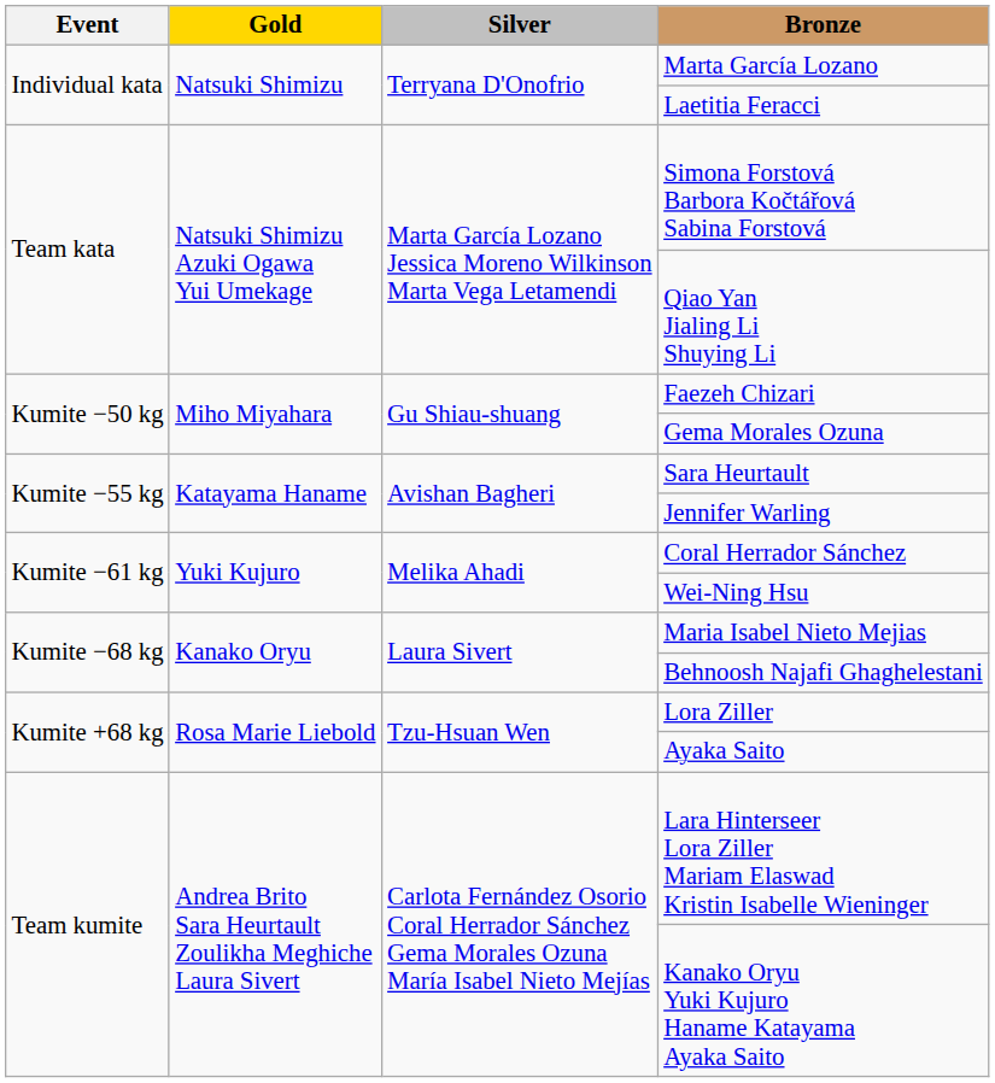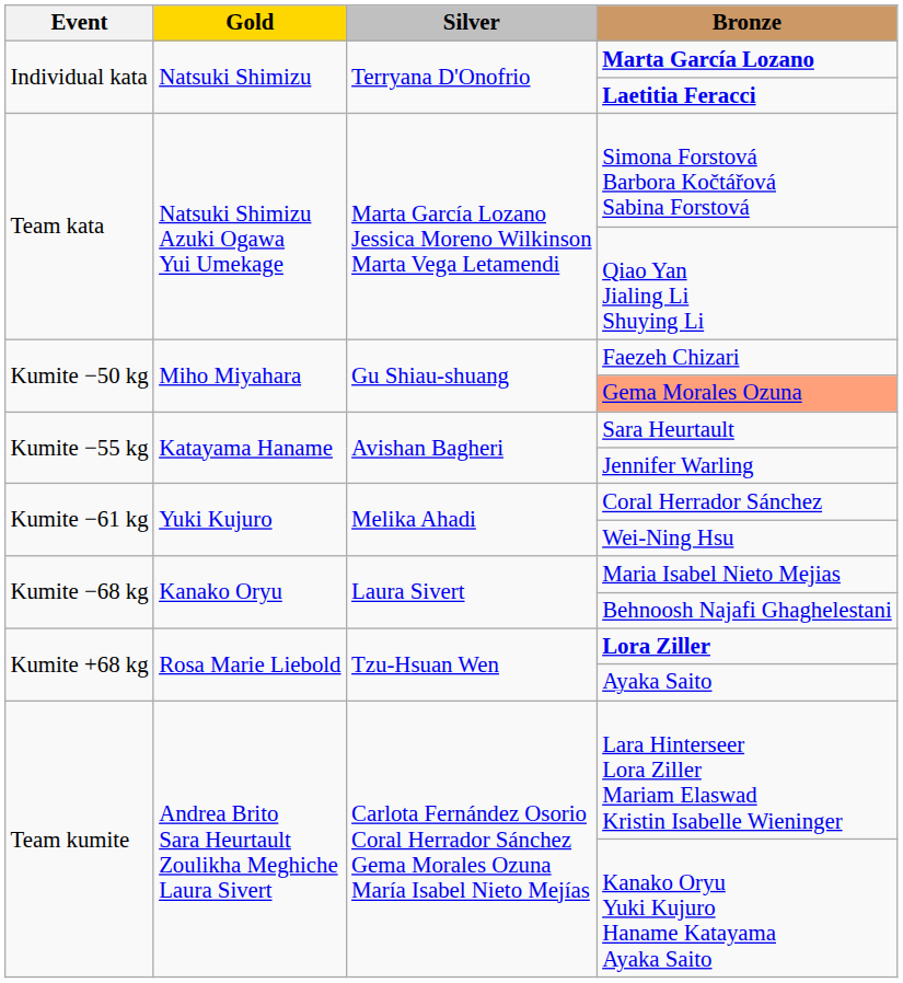Marta García Lozano | Bronze: normal -> bold
Laetitia Feracci | Bronze: normal -> bold
Gema Morales Ozuna | Bronze: no background -> lightsalmon background
Lora Ziller | Bronze: normal -> bold
